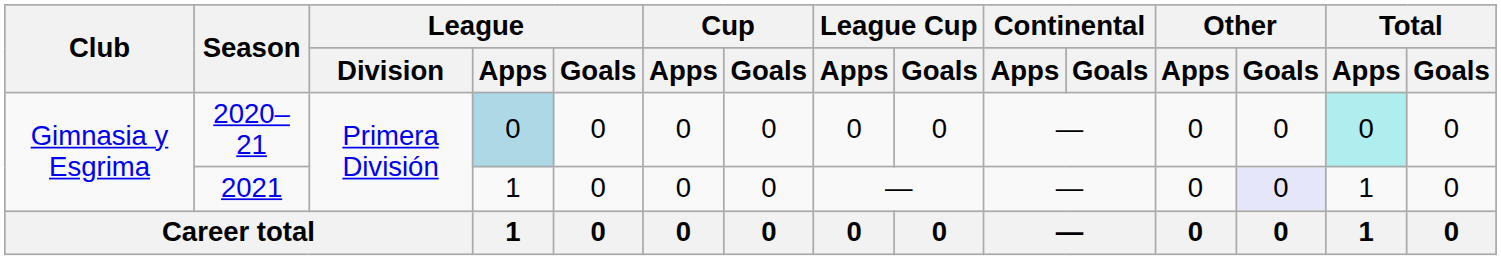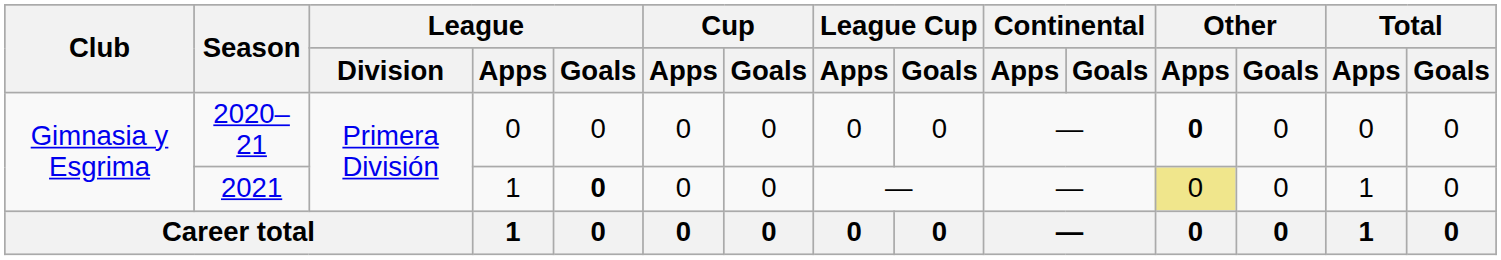2020–21 | League / Apps: lightblue background -> no background
2020–21 | Other / Apps: normal -> bold
2020–21 | Total / Apps: paleturquoise background -> no background
2021 | League / Goals: normal -> bold
2021 | Other / Apps: no background -> khaki background
2021 | Other / Goals: lavender background -> no background
